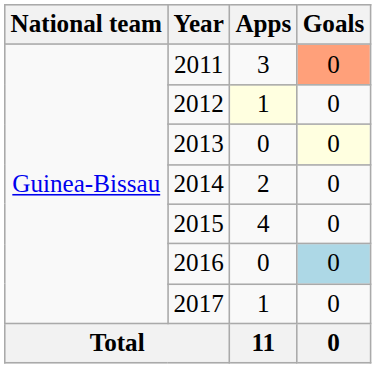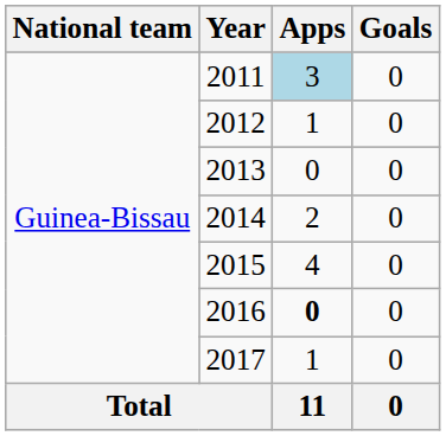2011 | Apps: no background -> lightblue background
2011 | Goals: lightsalmon background -> no background
2012 | Apps: lightyellow background -> no background
2013 | Goals: lightyellow background -> no background
2016 | Apps: normal -> bold
2016 | Goals: lightblue background -> no background
